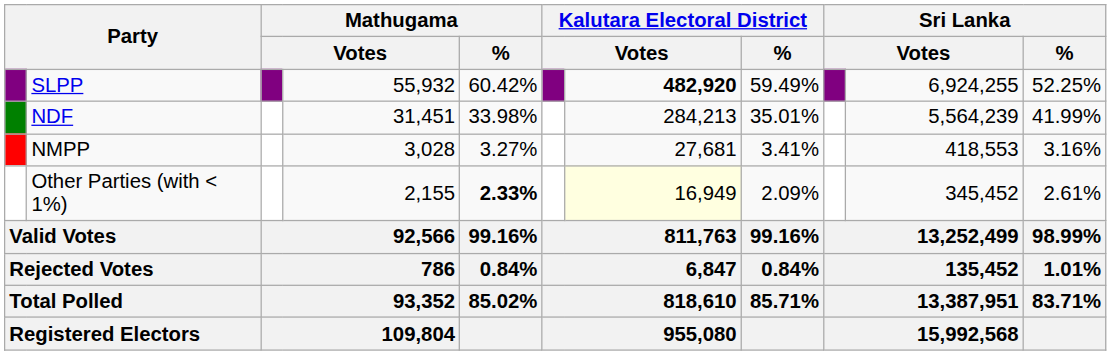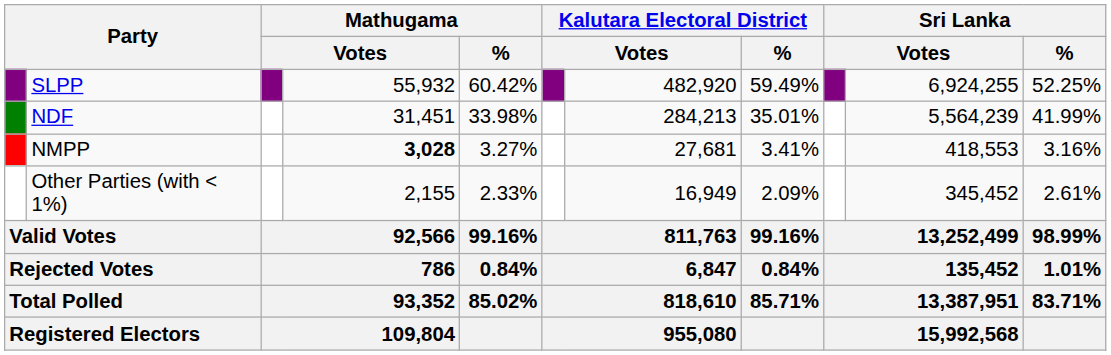SLPP | column 7: bold -> normal
NMPP | column 4: normal -> bold
Other Parties (with < 1%) | Mathugama / %: bold -> normal
Other Parties (with < 1%) | column 7: lightyellow background -> no background
